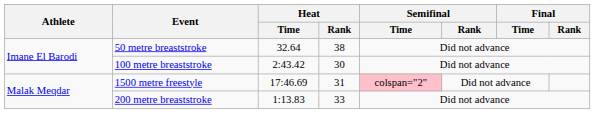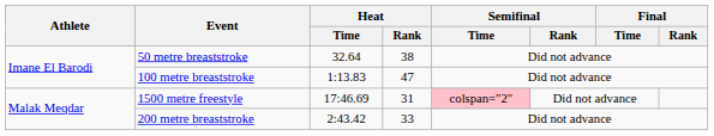100 metre breaststroke | Heat / Time: 2:43.42 -> 1:13.83
100 metre breaststroke | Heat / Rank: 30 -> 47
200 metre breaststroke | Heat / Time: 1:13.83 -> 2:43.42
